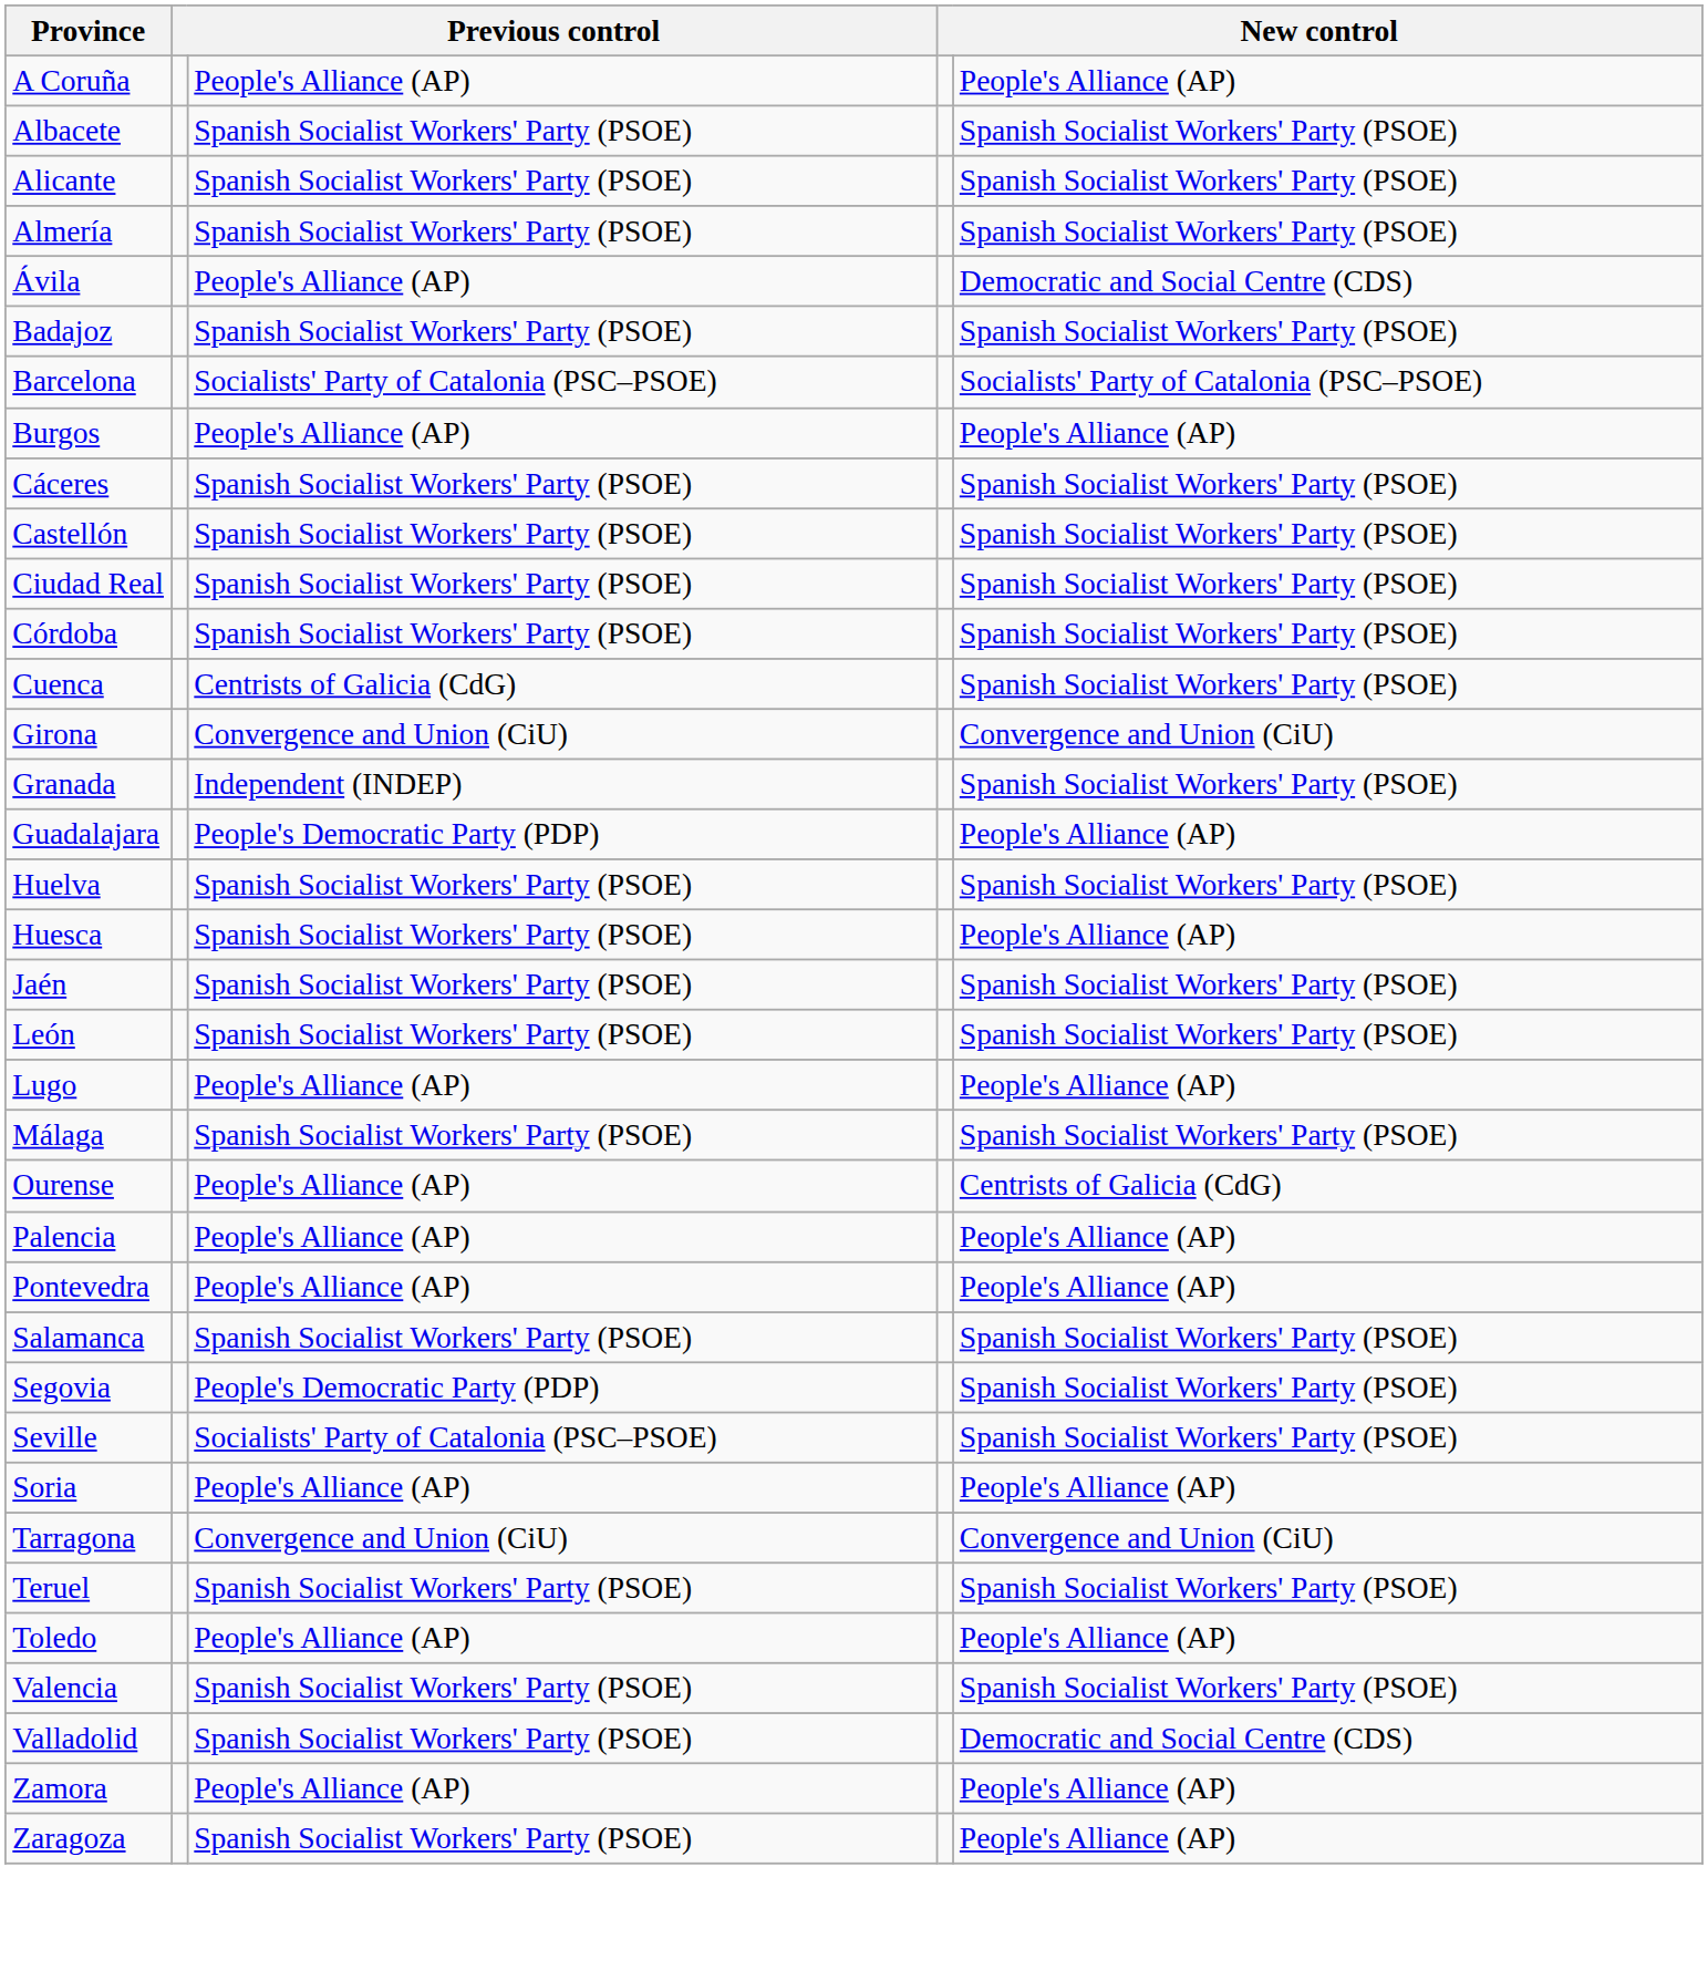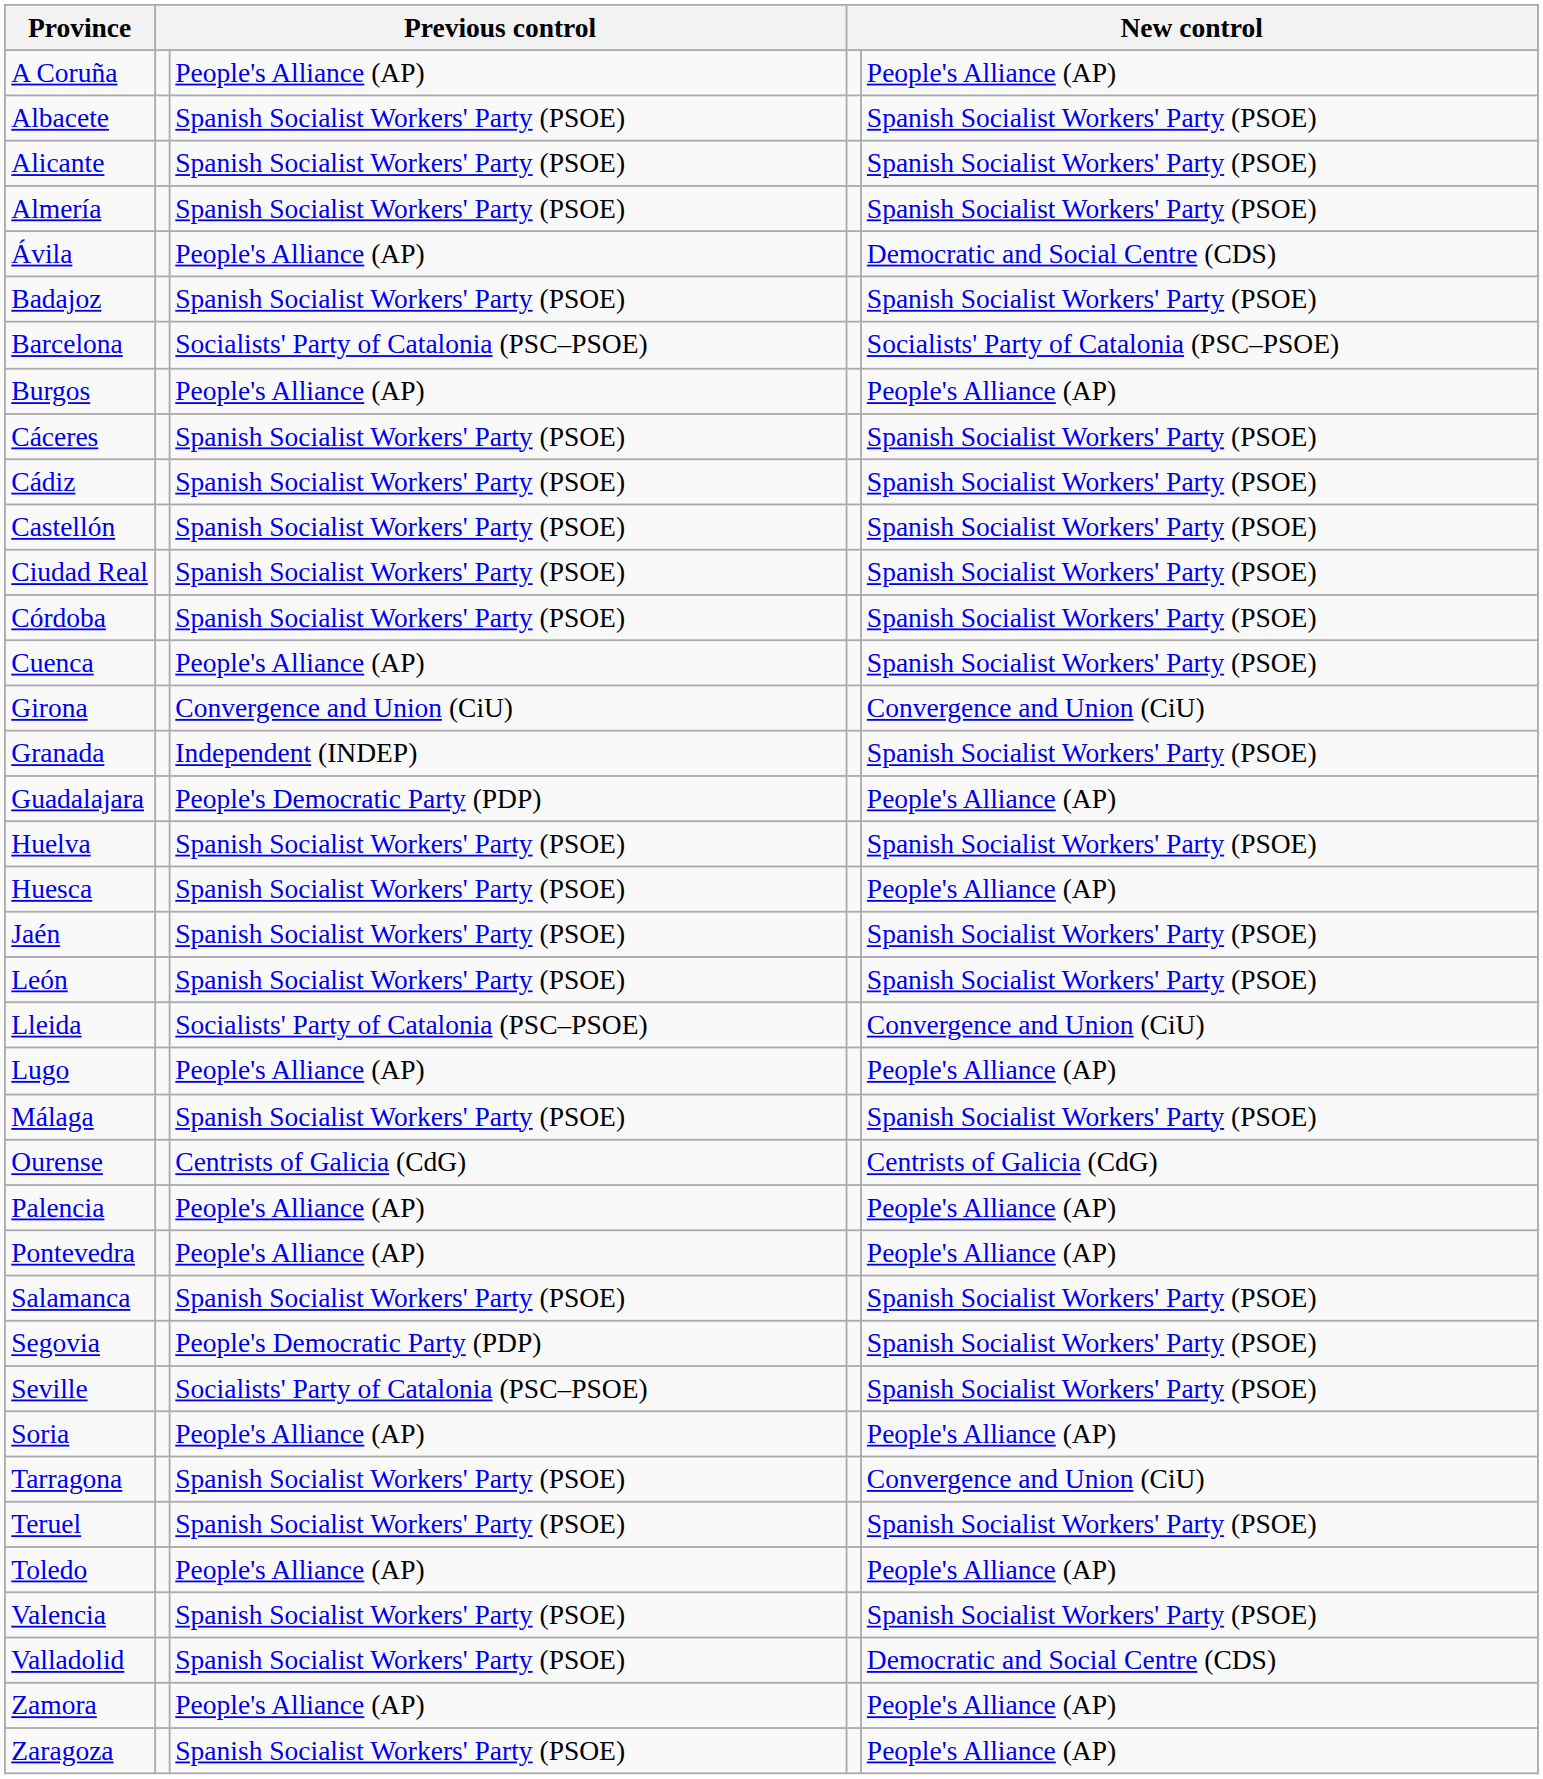+ row: Cádiz | Spanish Socialist Workers' Party (PSOE) | Spanish Socialist Workers' Party (PSOE)
Cuenca | column 3: Centrists of Galicia (CdG) -> People's Alliance (AP)
+ row: Lleida | Socialists' Party of Catalonia (PSC–PSOE) | Convergence and Union (CiU)
Ourense | column 3: People's Alliance (AP) -> Centrists of Galicia (CdG)
Tarragona | column 3: Convergence and Union (CiU) -> Spanish Socialist Workers' Party (PSOE)
